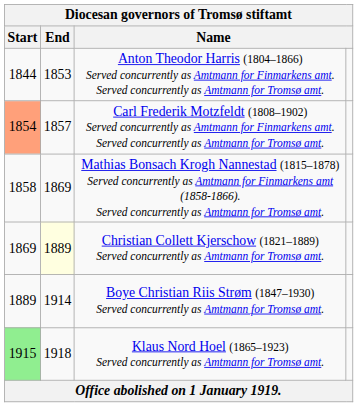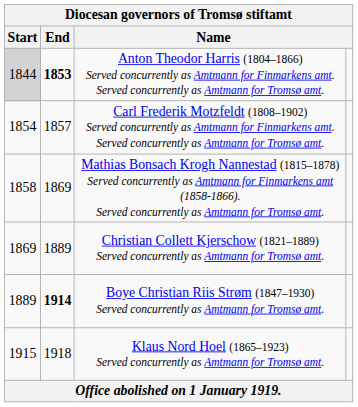row 3 | Start: no background -> lightgrey background
row 3 | End: normal -> bold
row 4 | Start: lightsalmon background -> no background
row 6 | End: lightyellow background -> no background
row 7 | End: normal -> bold
row 8 | Start: lightgreen background -> no background
